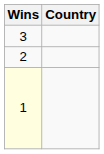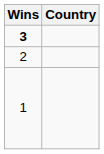3 | Wins: normal -> bold
1 | Wins: lightyellow background -> no background
